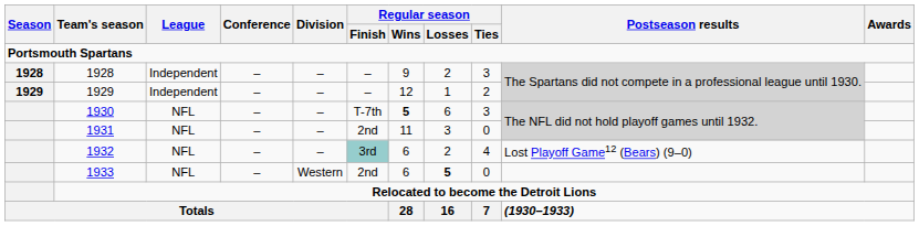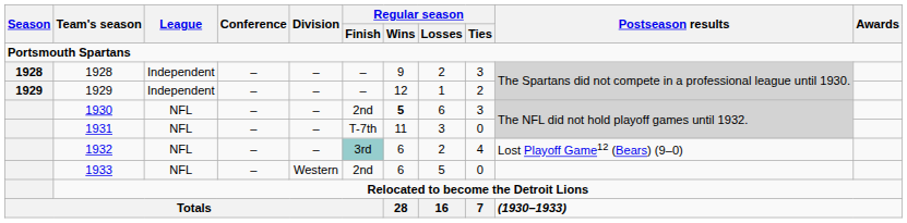1930 | Regular season / Finish: T-7th -> 2nd
1931 | Regular season / Finish: 2nd -> T-7th
1933 | Regular season / Losses: bold -> normal
